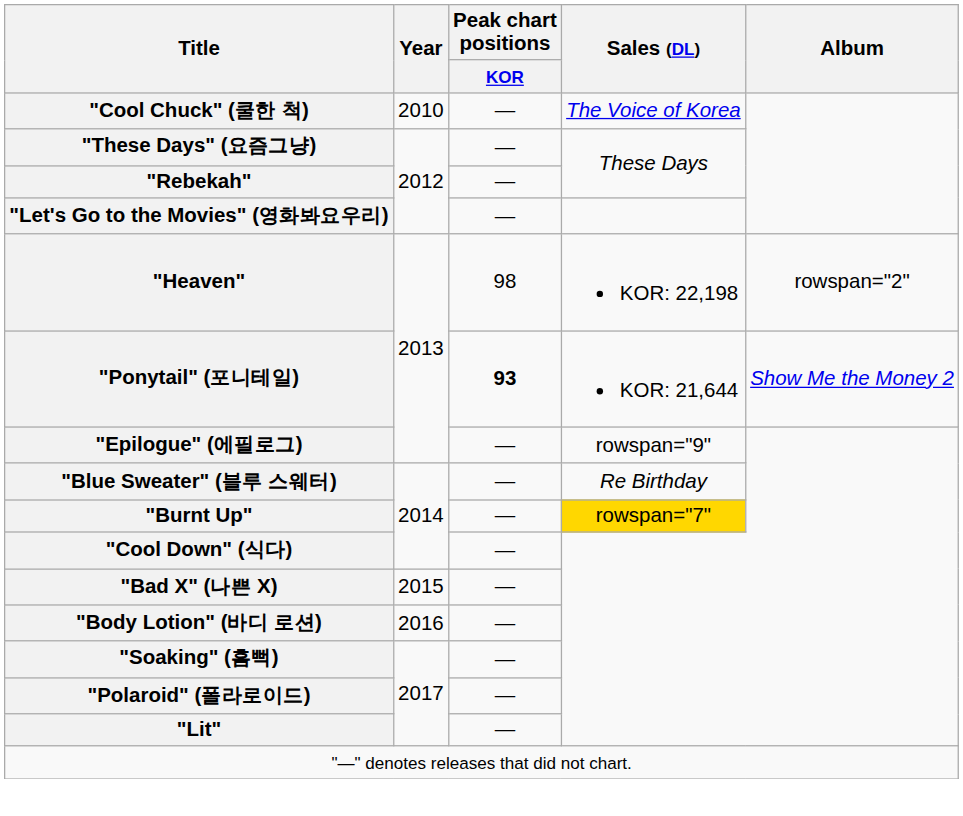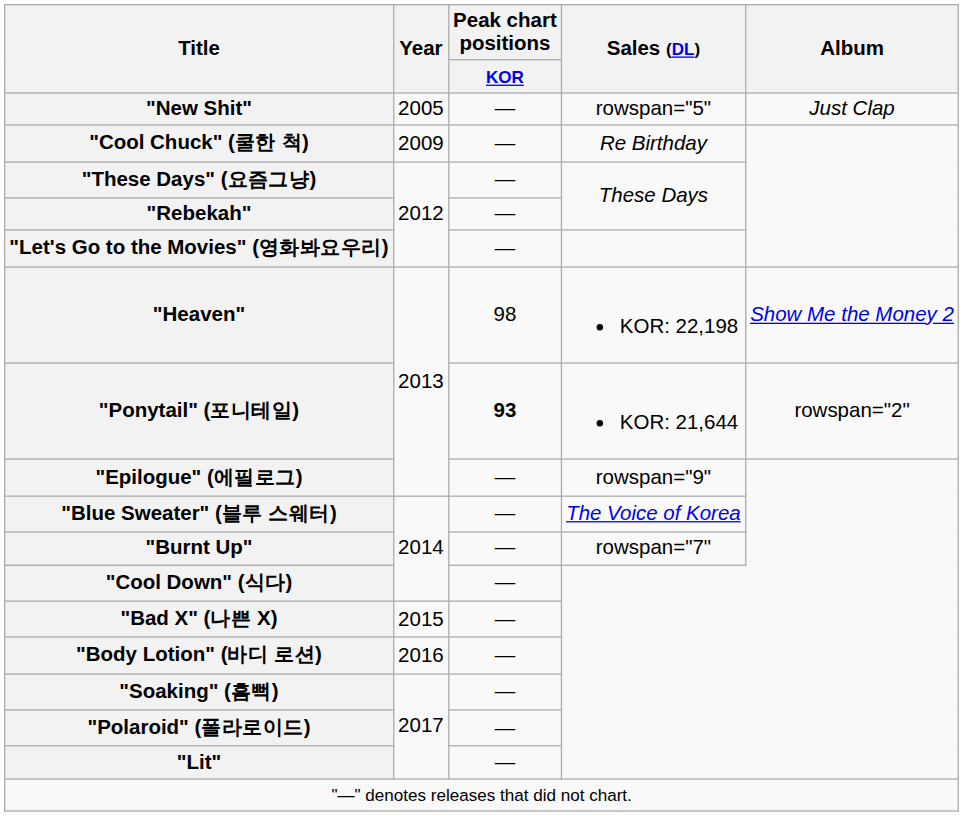+ row: "New Shit" | 2005 | — | rowspan="5" | Just Clap
"Cool Chuck" (쿨한 척) | Year: 2010 -> 2009
"Cool Chuck" (쿨한 척) | Sales (DL): The Voice of Korea -> Re Birthday
"Heaven" | Album: rowspan="2" -> Show Me the Money 2
"Ponytail" (포니테일) | Album: Show Me the Money 2 -> rowspan="2"
"Blue Sweater" (블루 스웨터) | Sales (DL): Re Birthday -> The Voice of Korea
"Burnt Up" | Sales (DL): gold background -> no background
